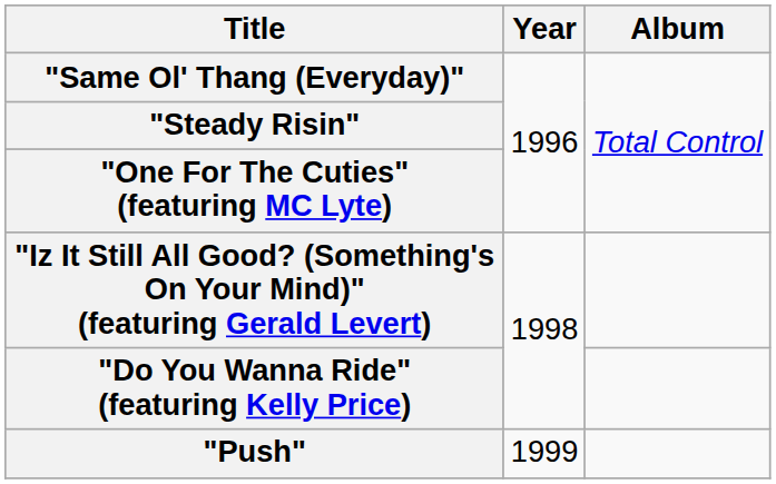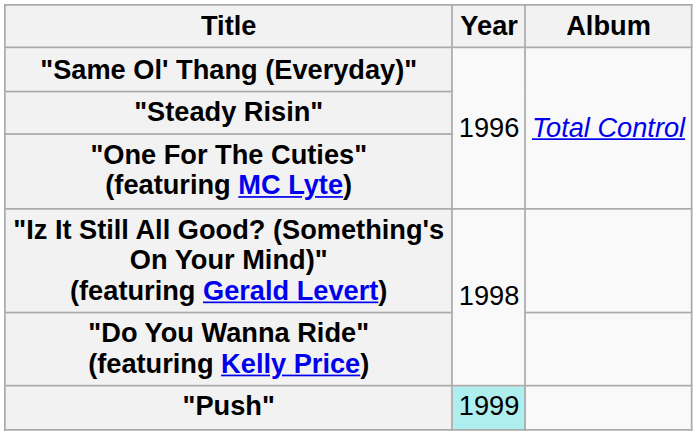"Push" | Year: no background -> paleturquoise background
